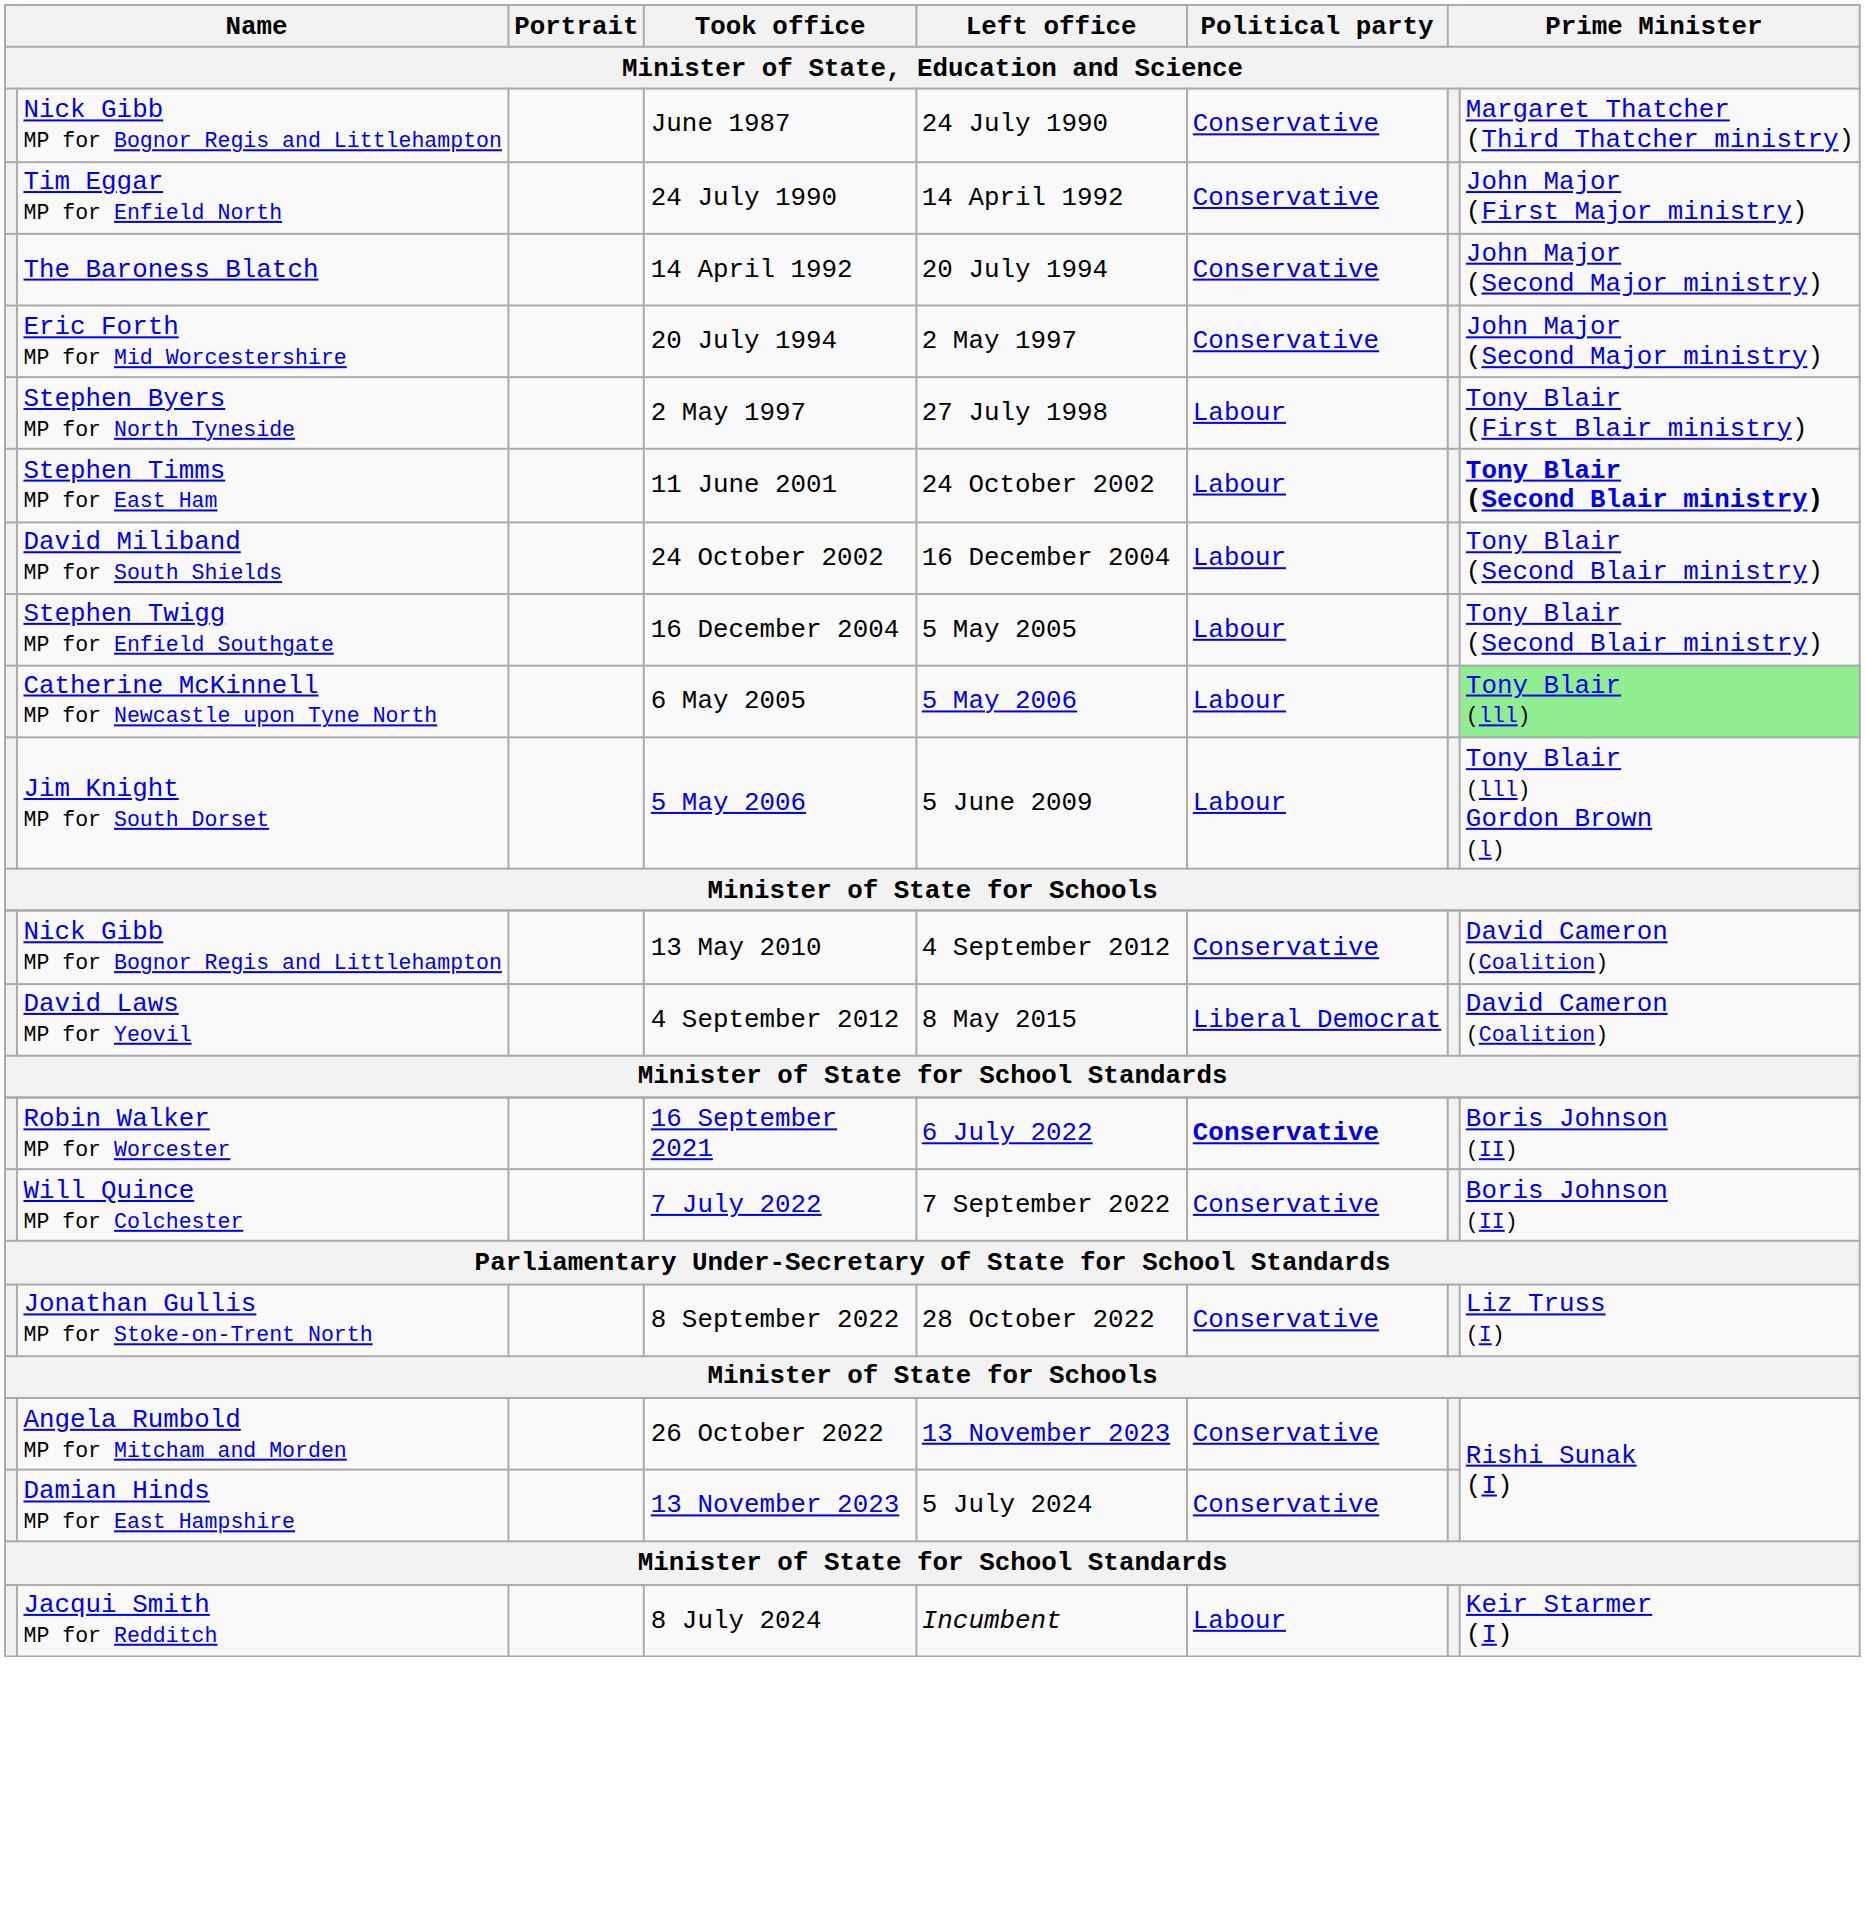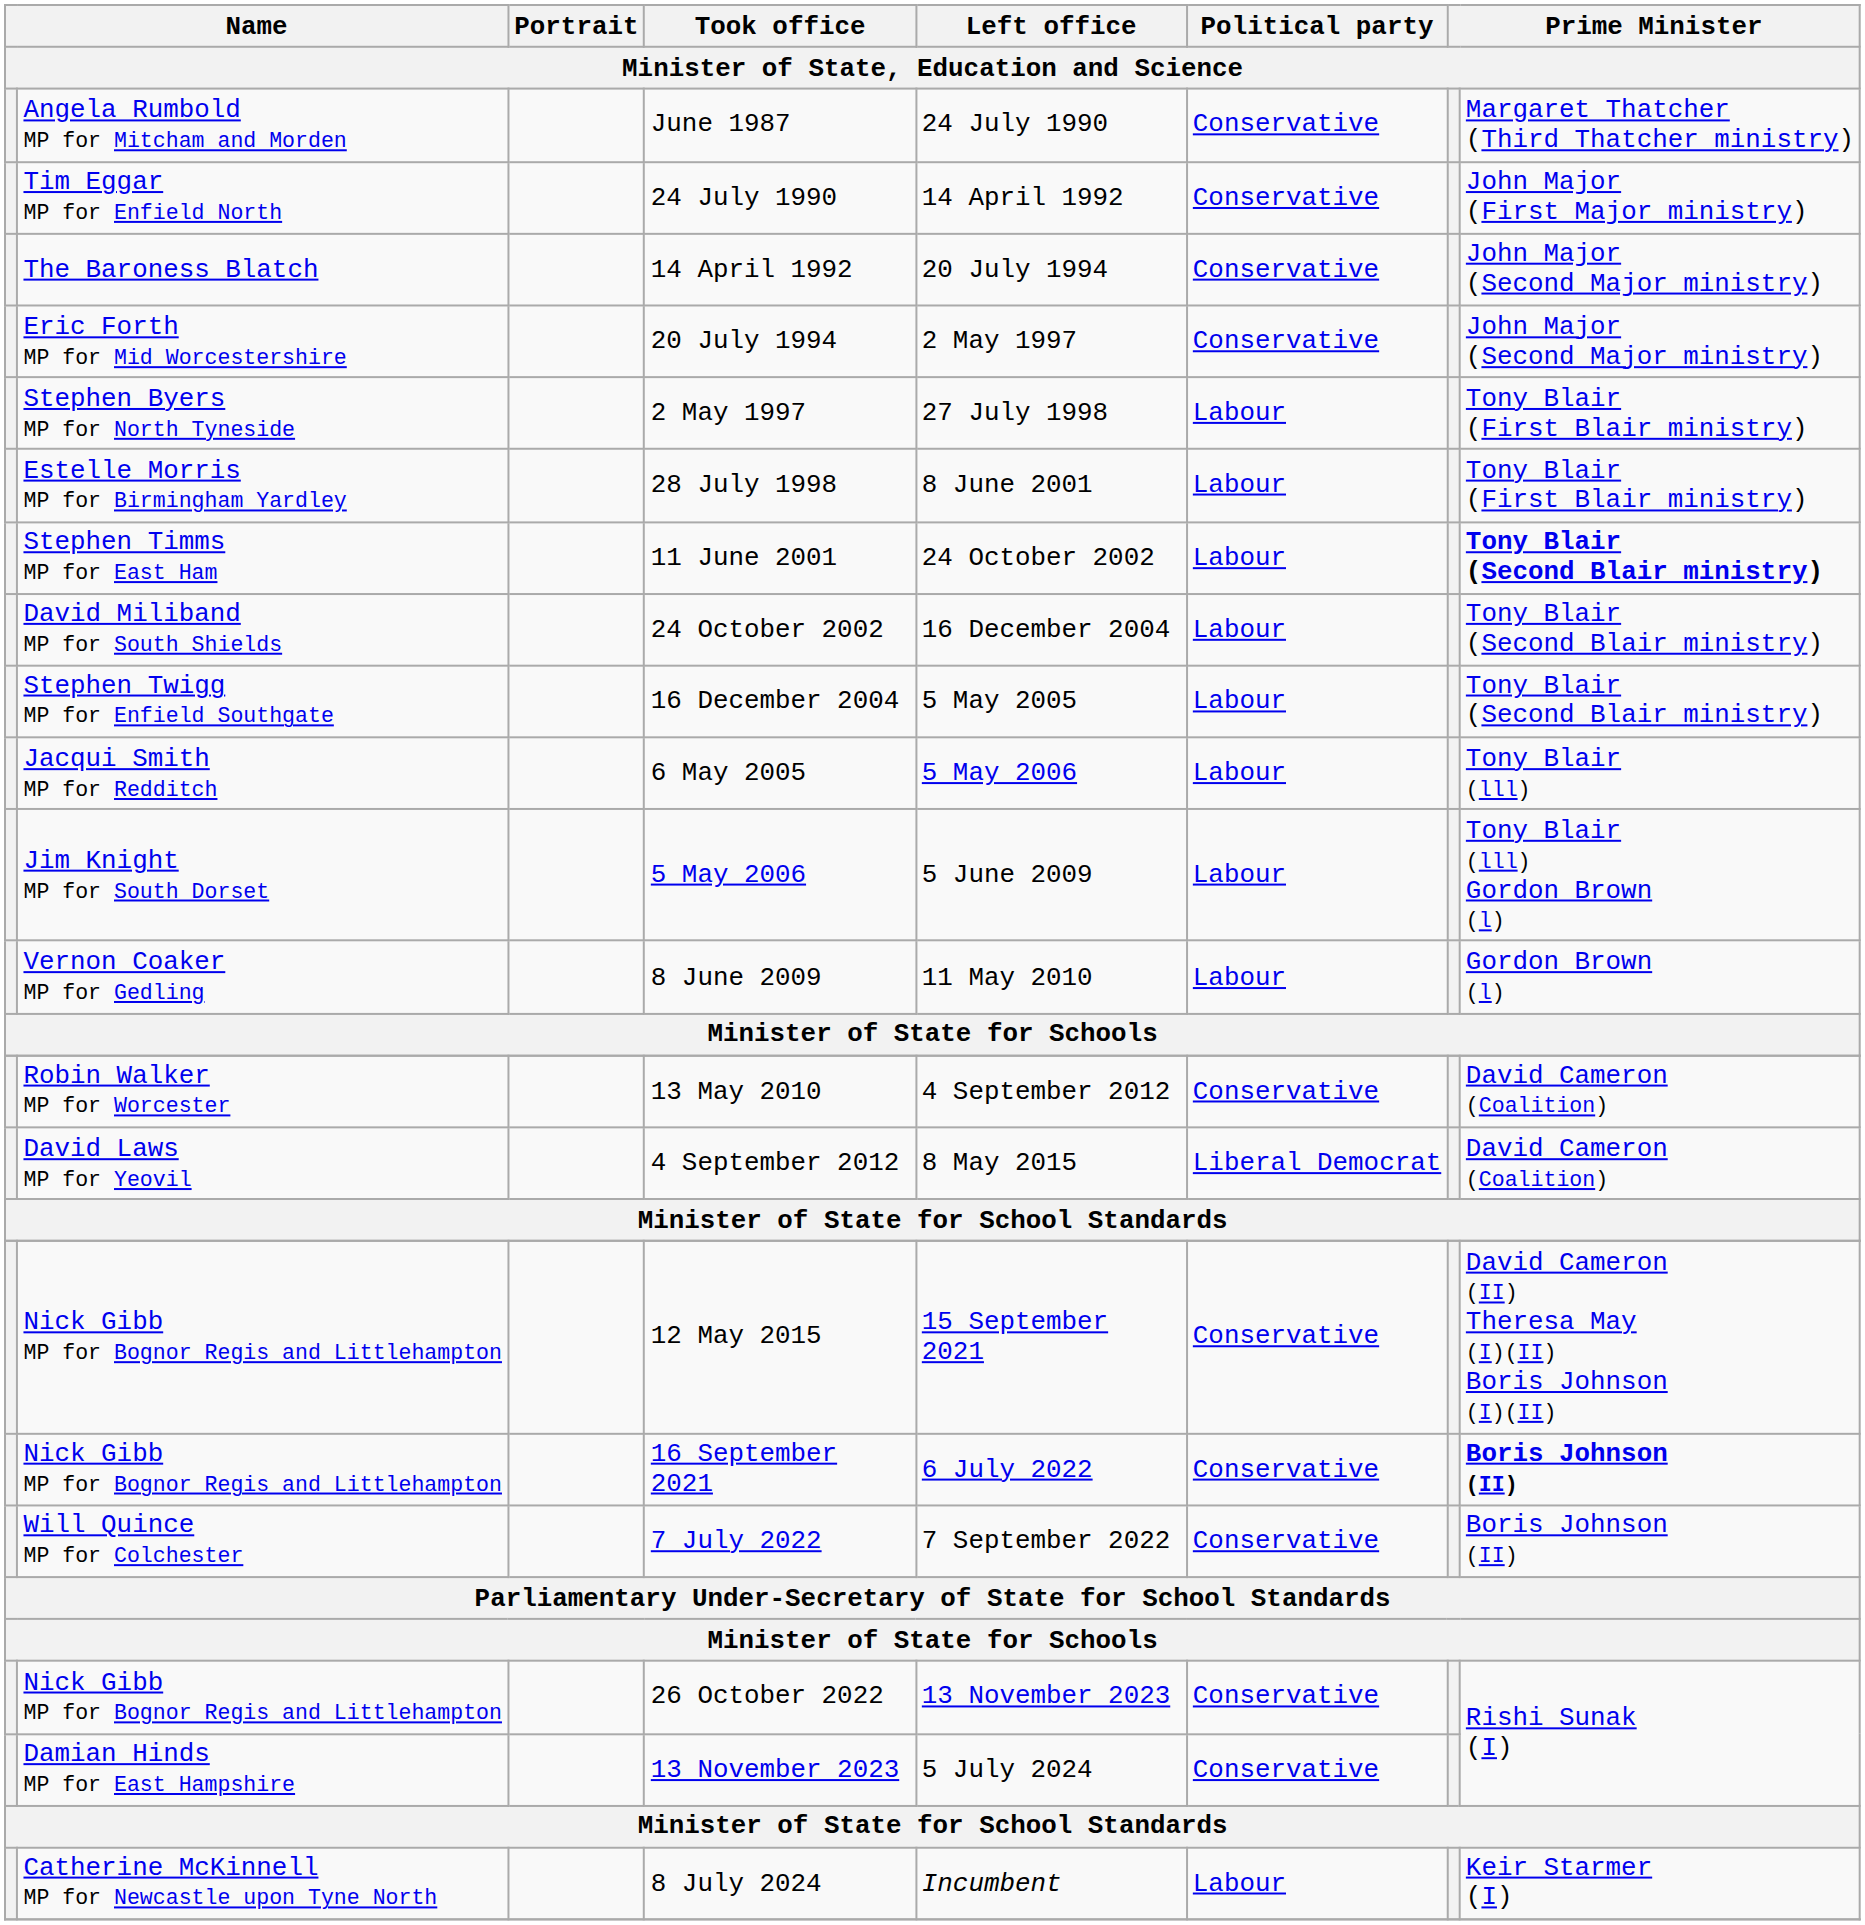June 1987 | column 2: Nick Gibb MP for Bognor Regis and Littlehampton -> Angela Rumbold MP for Mitcham and Morden
+ row: Estelle Morris MP for Birmingham Yardley | 28 July 1998 | 8 June 2001 | Labour | Tony Blair (First Blair ministry)
6 May 2005 | column 2: Catherine McKinnell MP for Newcastle upon Tyne North -> Jacqui Smith MP for Redditch
6 May 2005 | column 8: lightgreen background -> no background
+ row: Vernon Coaker MP for Gedling | 8 June 2009 | 11 May 2010 | Labour | Gordon Brown (l)
13 May 2010 | column 2: Nick Gibb MP for Bognor Regis and Littlehampton -> Robin Walker MP for Worcester
+ row: Nick Gibb MP for Bognor Regis and Littlehampton | 12 May 2015 | 15 September 2021 | Conservative | David Cameron (II) Theresa May (I)(II) Boris Johnson (I)(II)
16 September 2021 | column 2: Robin Walker MP for Worcester -> Nick Gibb MP for Bognor Regis and Littlehampton
16 September 2021 | Political party: bold -> normal
16 September 2021 | column 8: normal -> bold
- row: Jonathan Gullis MP for Stoke-on-Trent North | 8 September 2022 | 28 October 2022 | Conservative | Liz Truss (I)
26 October 2022 | column 2: Angela Rumbold MP for Mitcham and Morden -> Nick Gibb MP for Bognor Regis and Littlehampton
8 July 2024 | column 2: Jacqui Smith MP for Redditch -> Catherine McKinnell MP for Newcastle upon Tyne North
